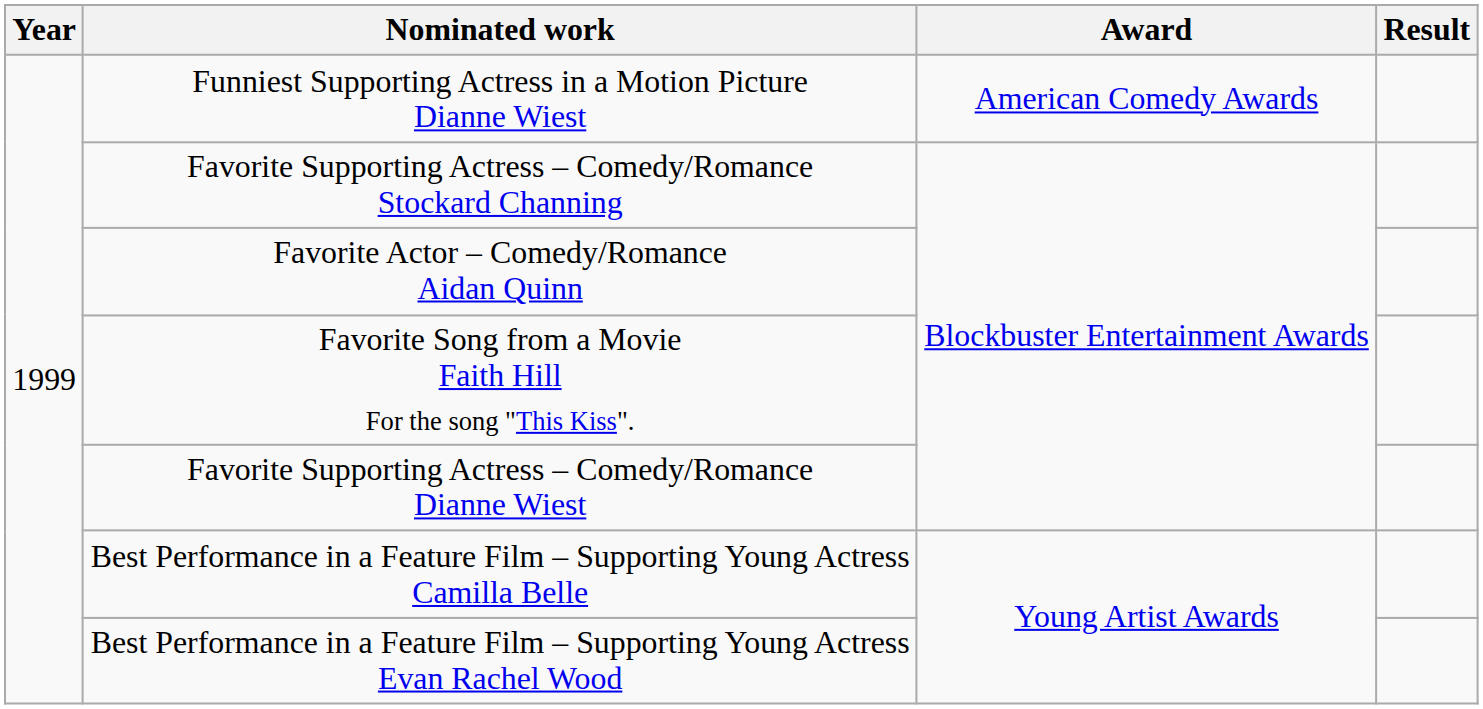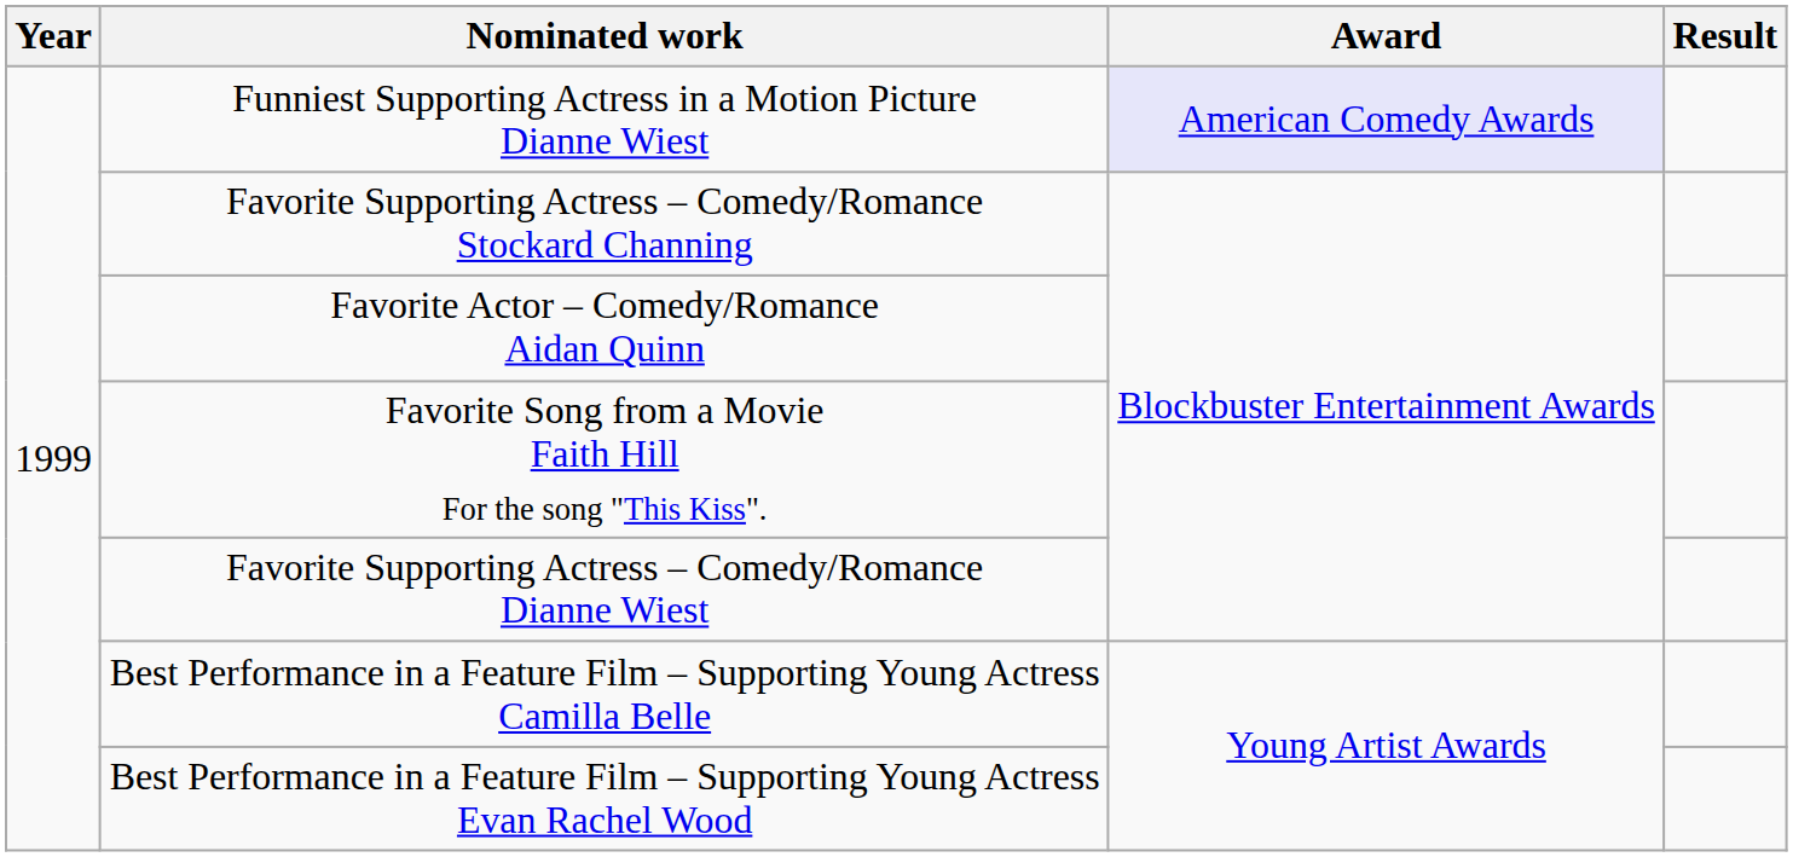Funniest Supporting Actress in a Motion Picture Dianne Wiest | Award: no background -> lavender background
